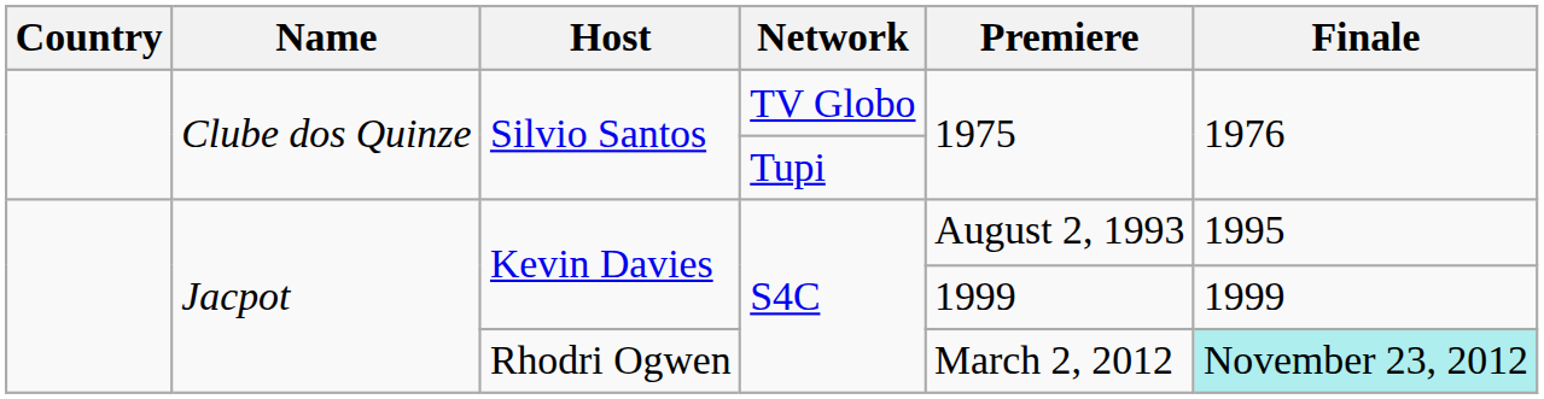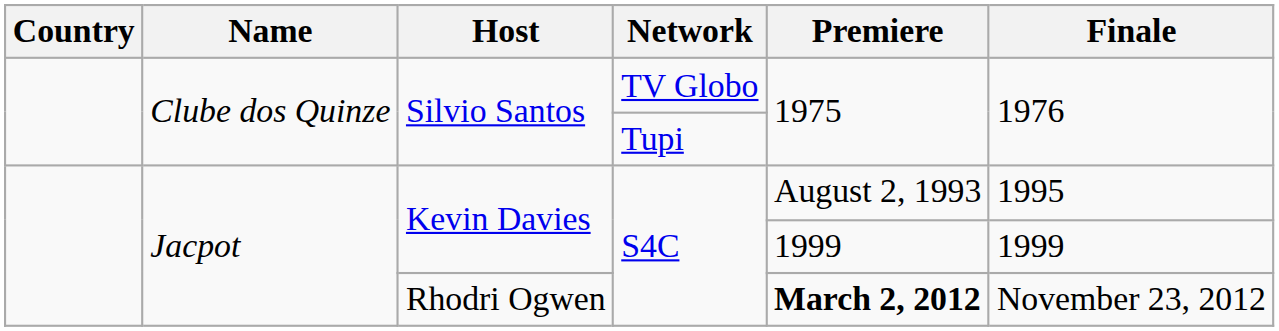Rhodri Ogwen | Premiere: normal -> bold
Rhodri Ogwen | Finale: paleturquoise background -> no background
